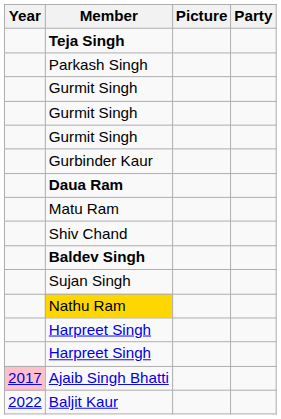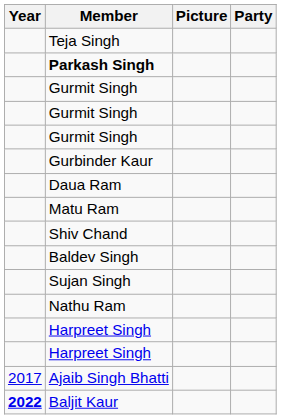Teja Singh | Member: bold -> normal
Parkash Singh | Member: normal -> bold
Daua Ram | Member: bold -> normal
Baldev Singh | Member: bold -> normal
Nathu Ram | Member: gold background -> no background
Ajaib Singh Bhatti | Year: pink background -> no background
Baljit Kaur | Year: normal -> bold
